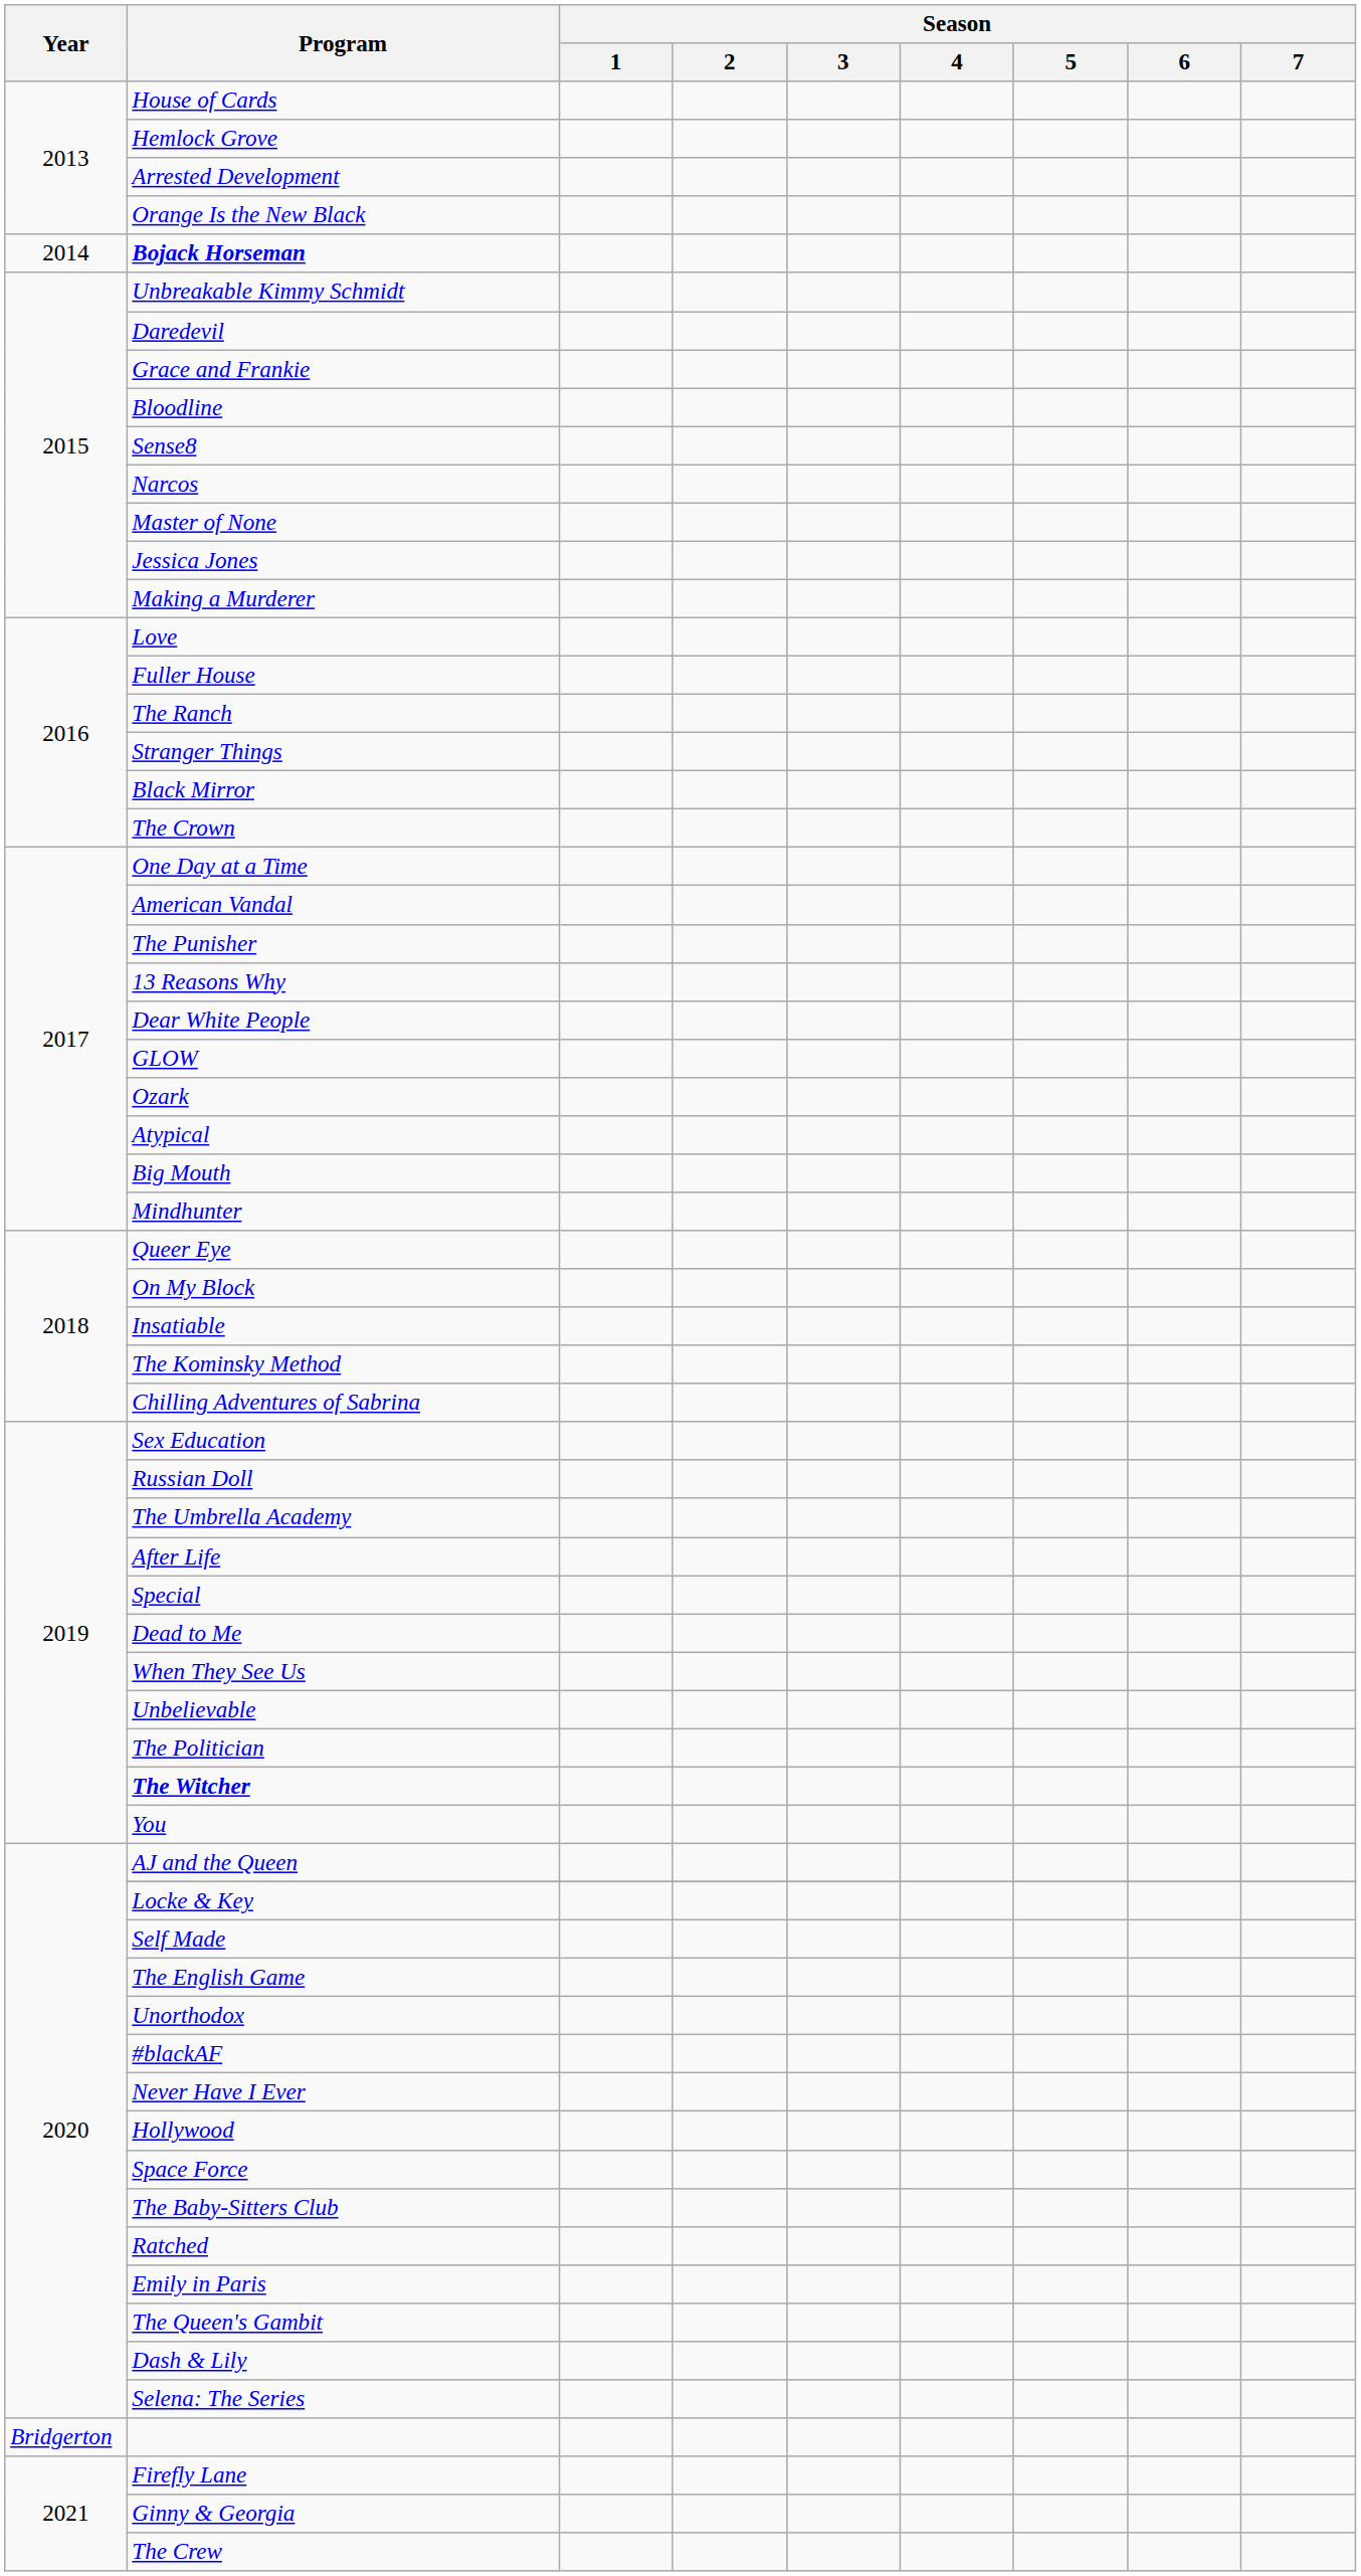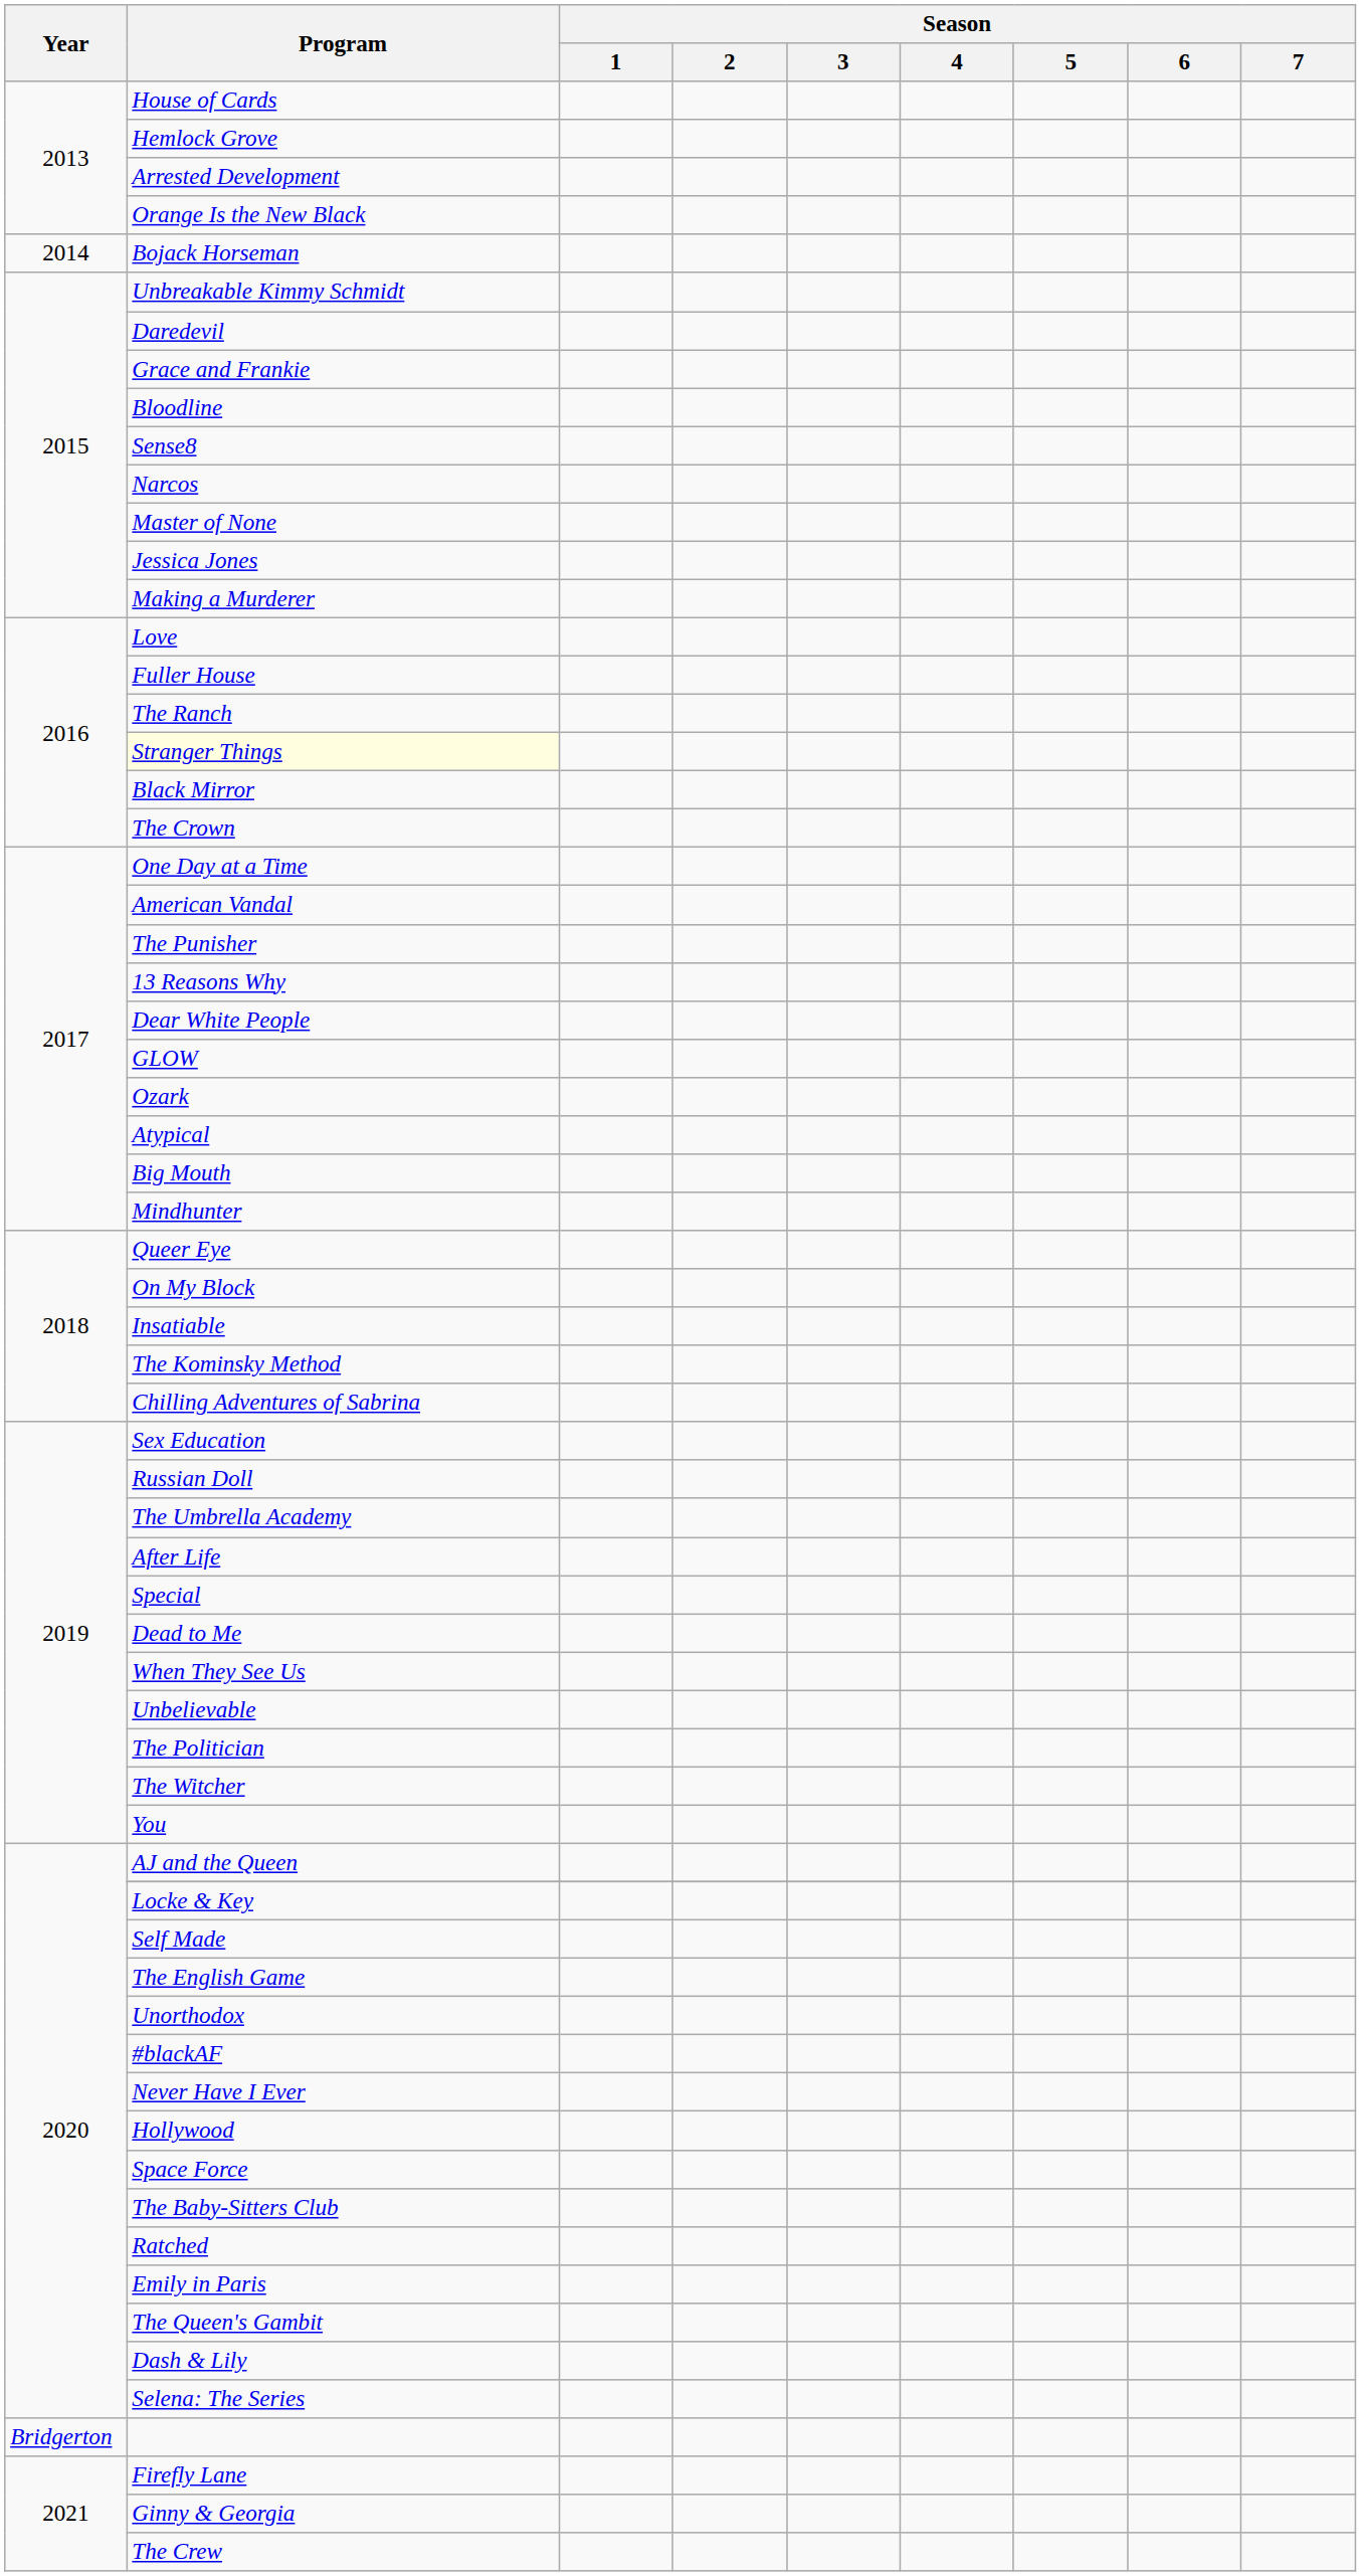Bojack Horseman | Program: bold -> normal
Stranger Things | Program: no background -> lightyellow background
The Witcher | Program: bold -> normal
